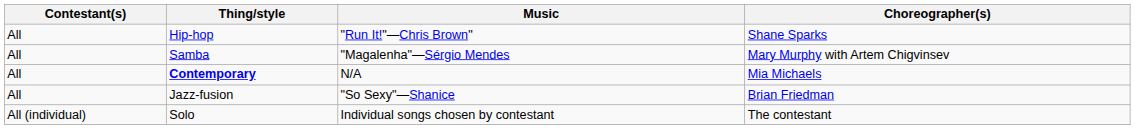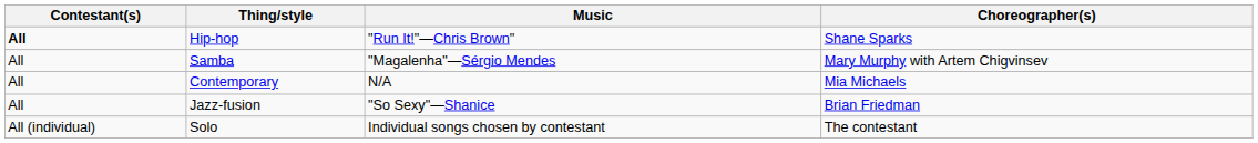row 2 | Contestant(s): normal -> bold
row 4 | Thing/style: bold -> normal
